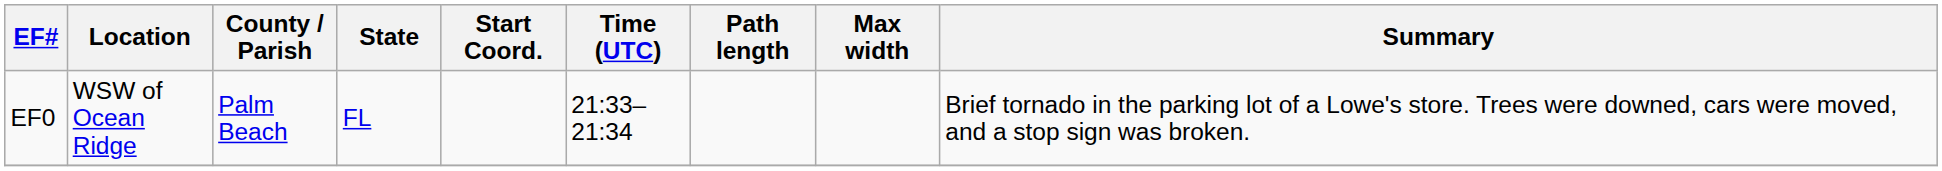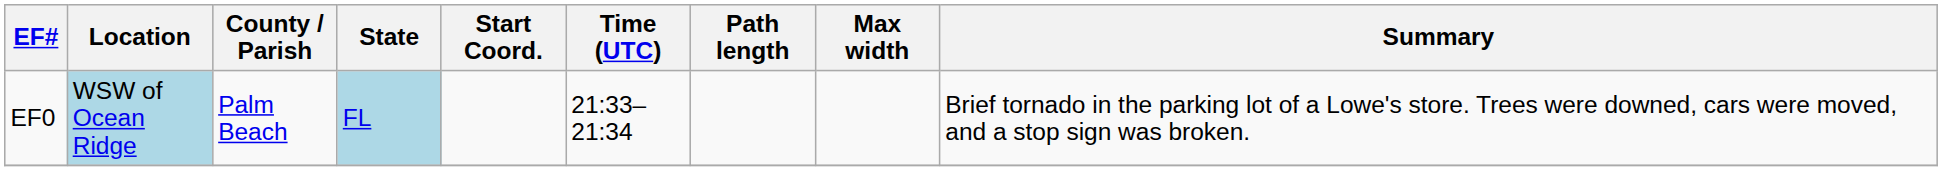EF0 | Location: no background -> lightblue background
EF0 | State: no background -> lightblue background
